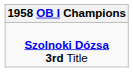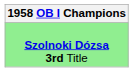row 2 | column 1: no background -> lightgreen background
